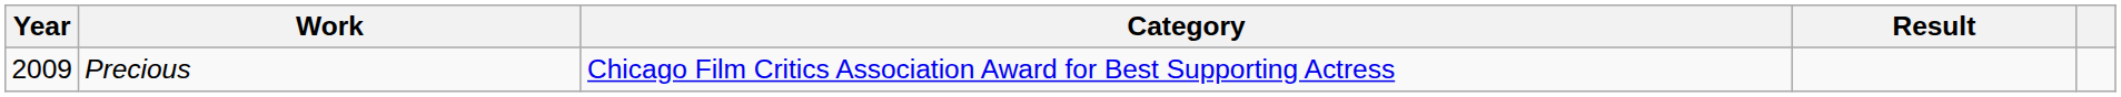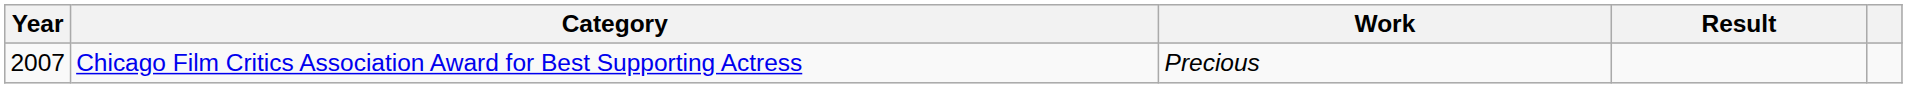columns swapped: Category <-> Work
row 2 | Year: 2009 -> 2007
